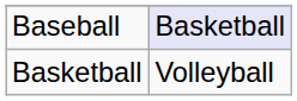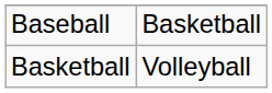Baseball | column 2: lavender background -> no background
